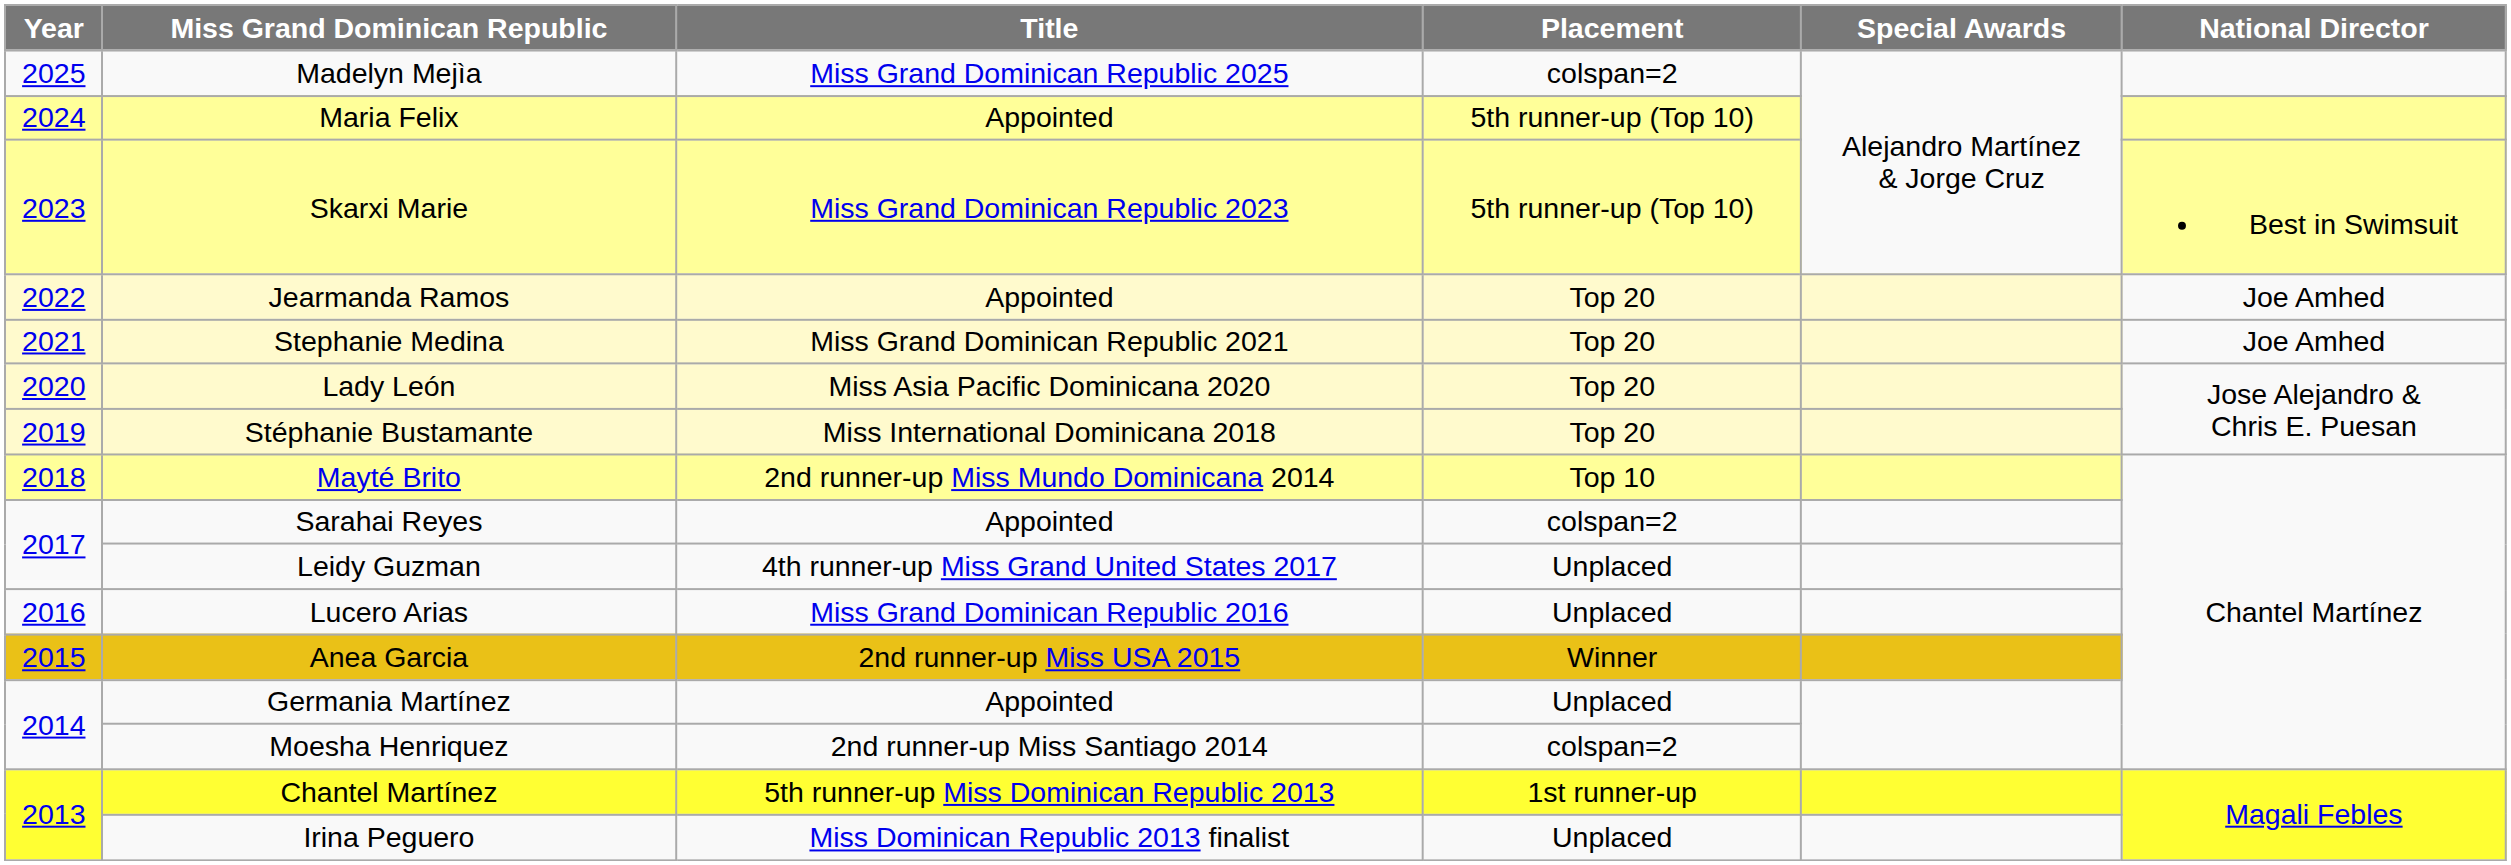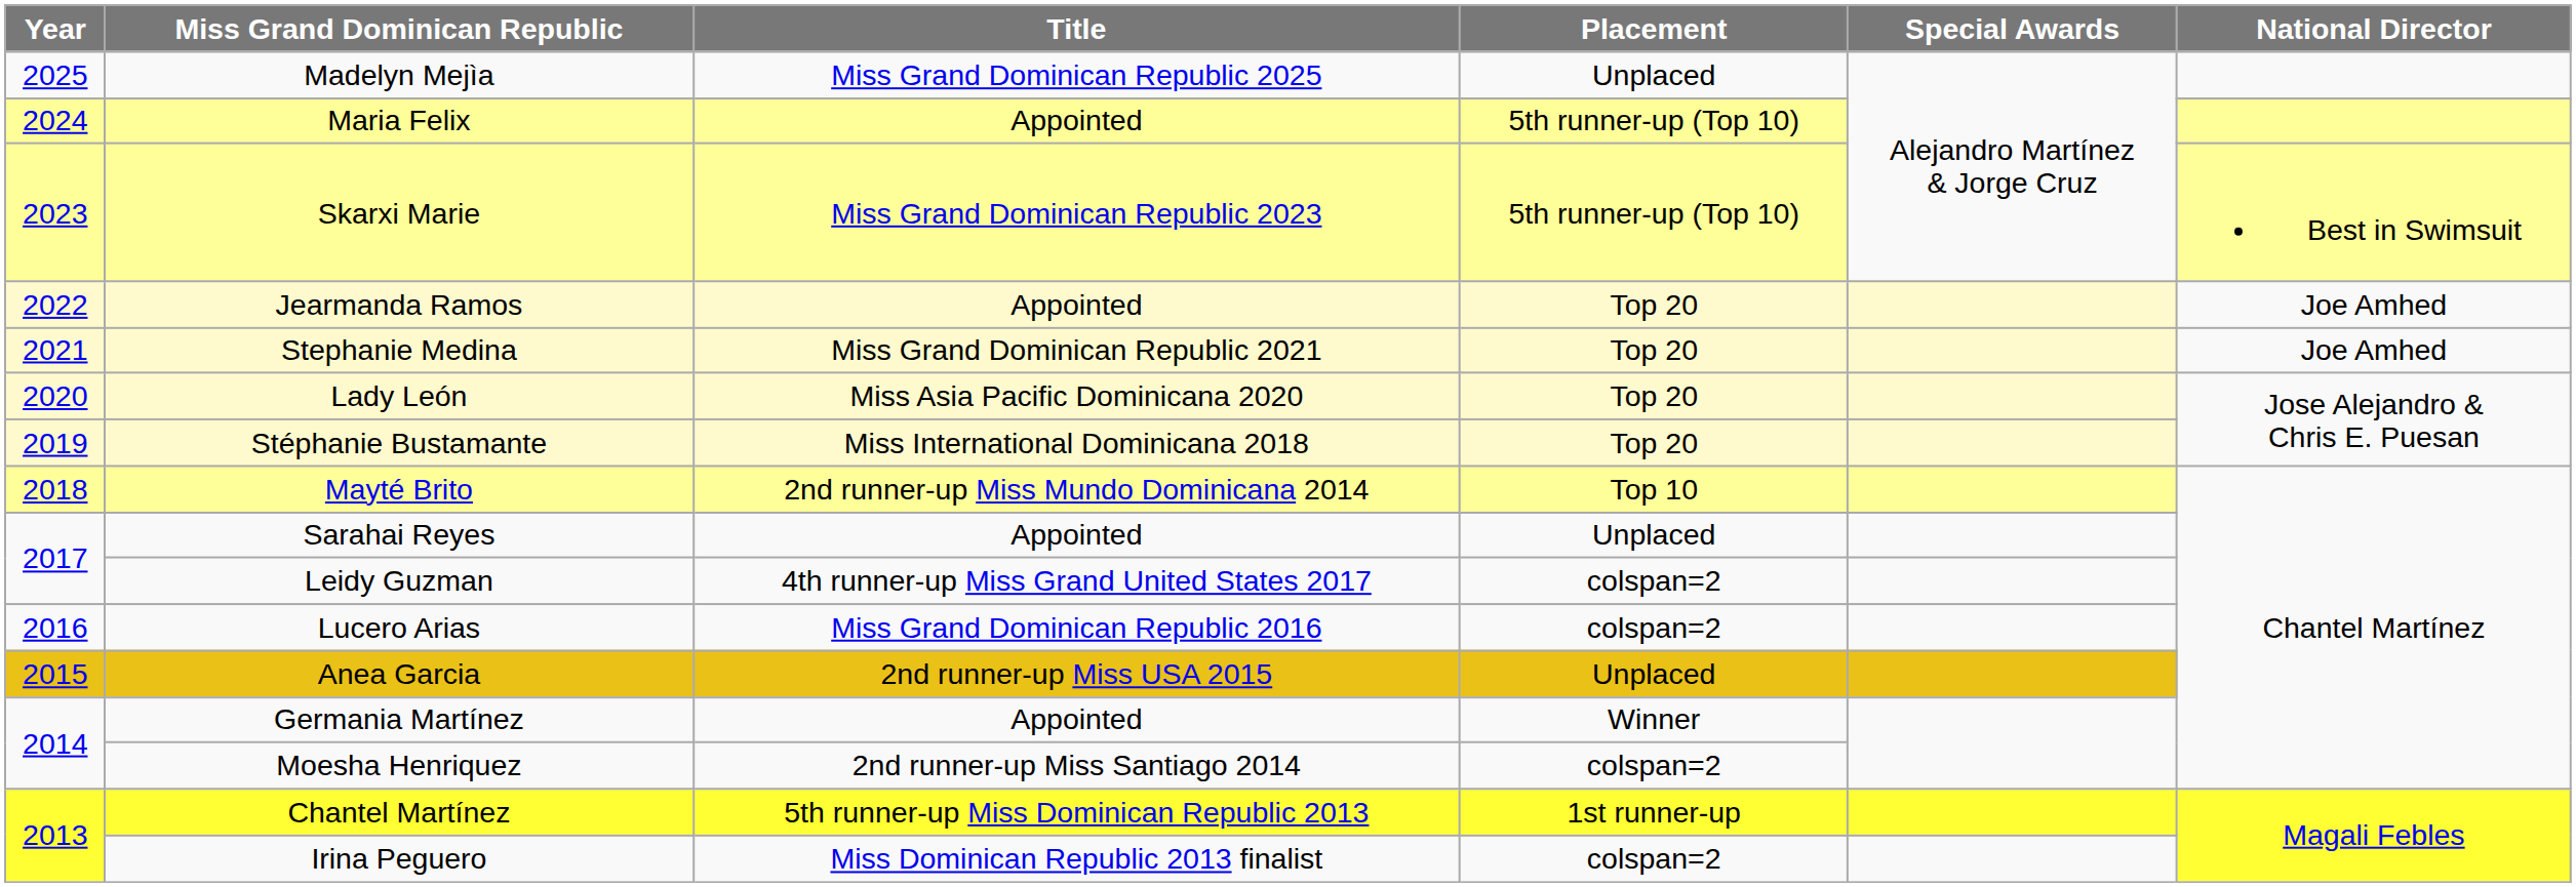Madelyn Mejìa | Placement: colspan=2 -> Unplaced
Sarahai Reyes | Placement: colspan=2 -> Unplaced
Leidy Guzman | Placement: Unplaced -> colspan=2
Lucero Arias | Placement: Unplaced -> colspan=2
Anea Garcia | Placement: Winner -> Unplaced
Germania Martínez | Placement: Unplaced -> Winner
Irina Peguero | Placement: Unplaced -> colspan=2
